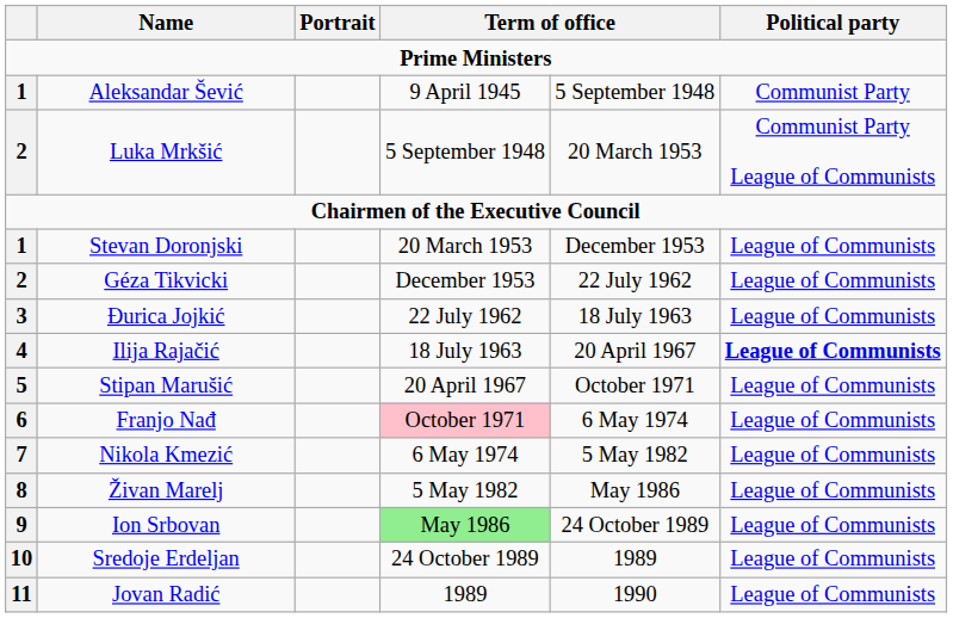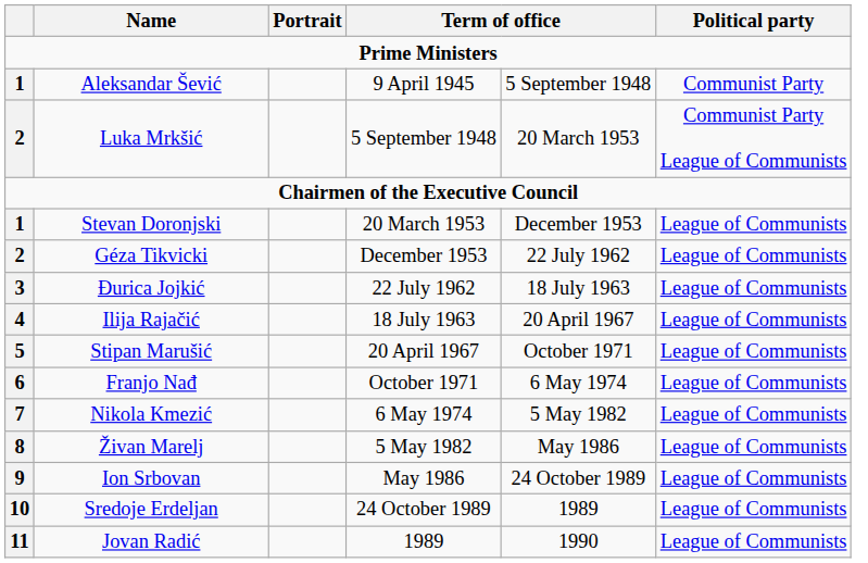Ilija Rajačić | Political party: bold -> normal
Franjo Nađ | column 4: pink background -> no background
Ion Srbovan | column 4: lightgreen background -> no background
